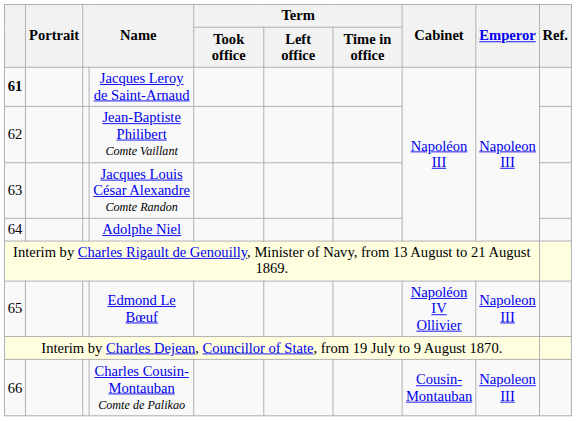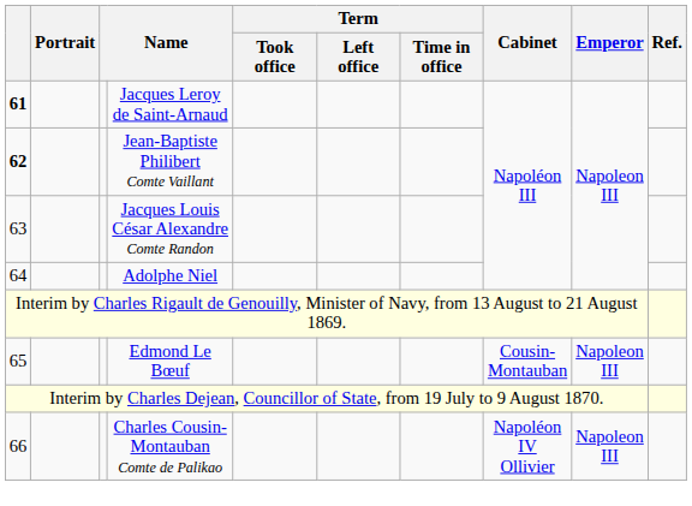Jean-Baptiste Philibert Comte Vaillant | column 1: normal -> bold
Edmond Le Bœuf | Cabinet: Napoléon IV Ollivier -> Cousin-Montauban
Charles Cousin-Montauban Comte de Palikao | Cabinet: Cousin-Montauban -> Napoléon IV Ollivier
